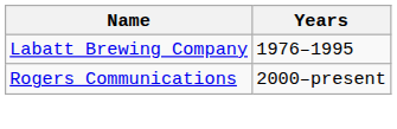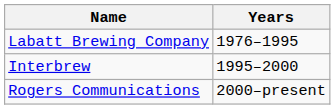+ row: Interbrew | 1995–2000
